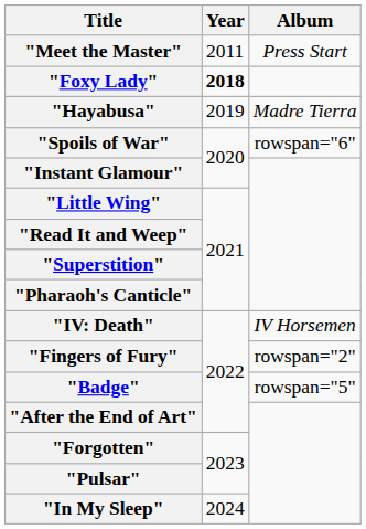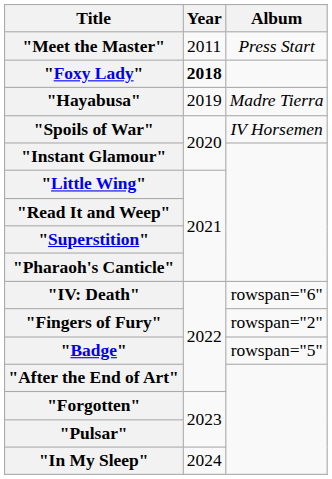"Spoils of War" | Album: rowspan="6" -> IV Horsemen
"IV: Death" | Album: IV Horsemen -> rowspan="6"
